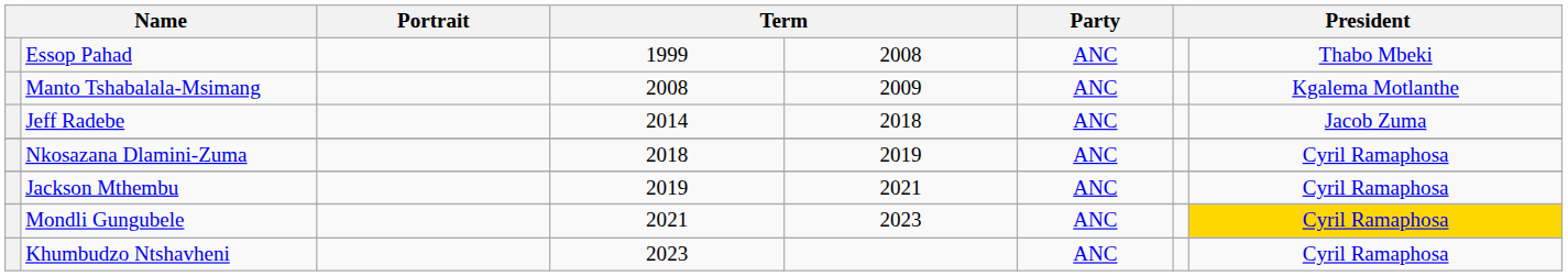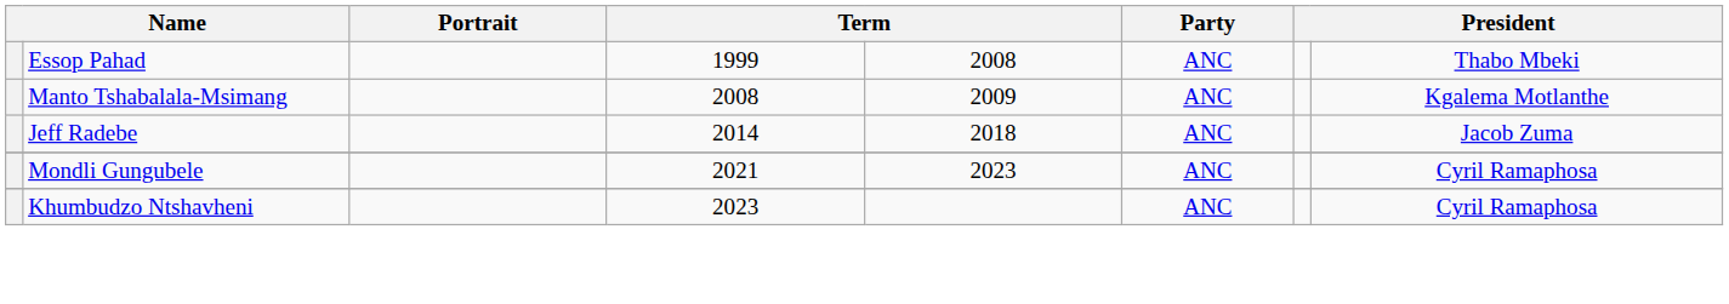- row: Nkosazana Dlamini-Zuma | 2018 | 2019 | ANC | Cyril Ramaphosa
- row: Jackson Mthembu | 2019 | 2021 | ANC | Cyril Ramaphosa
Mondli Gungubele | column 8: gold background -> no background
